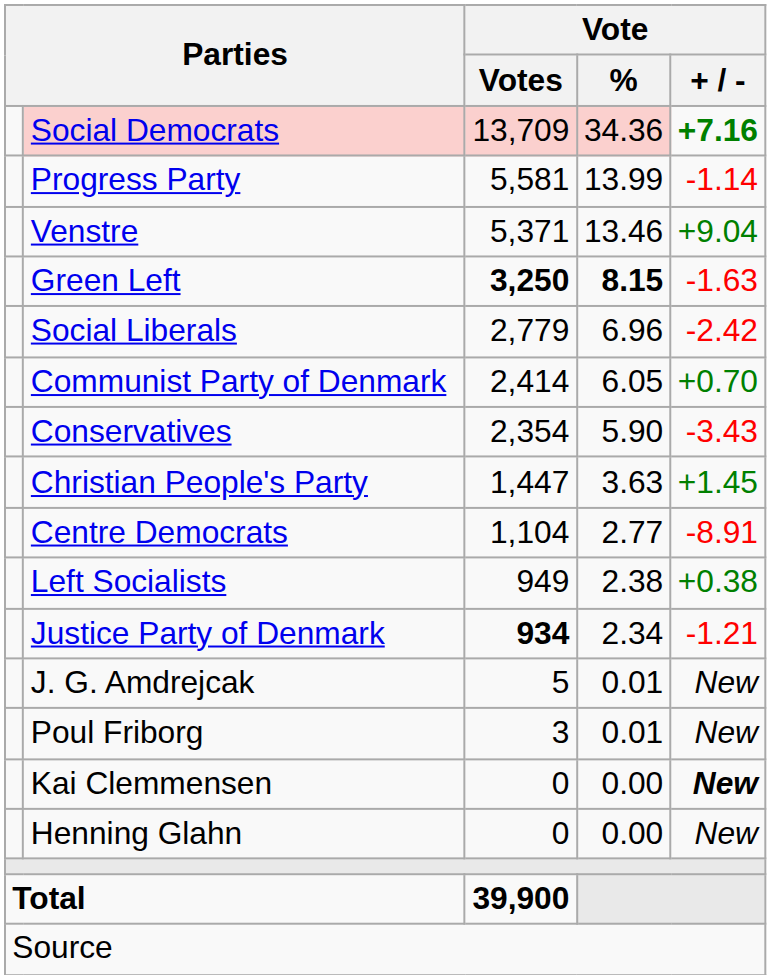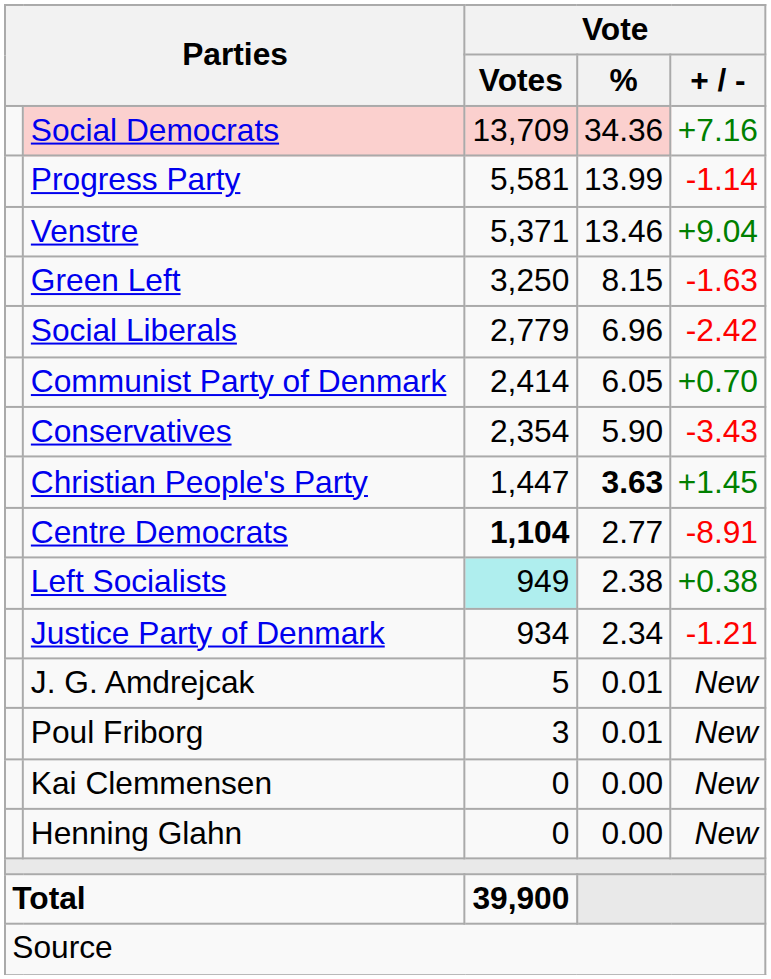Social Democrats | Vote / + / -: bold -> normal
Green Left | Vote / Votes: bold -> normal
Green Left | Vote / %: bold -> normal
Christian People's Party | Vote / %: normal -> bold
Centre Democrats | Vote / Votes: normal -> bold
Left Socialists | Vote / Votes: no background -> paleturquoise background
Justice Party of Denmark | Vote / Votes: bold -> normal
Kai Clemmensen | Vote / + / -: bold -> normal
